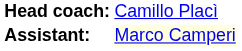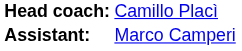Assistant: | column 2: lightyellow background -> no background
